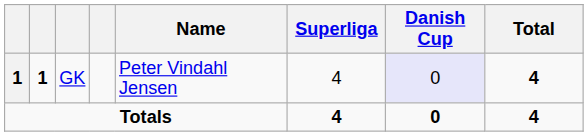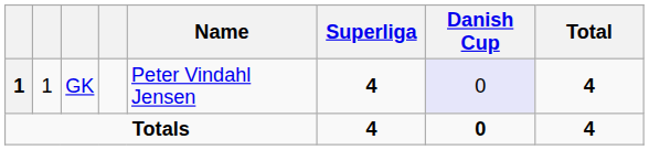row 2 | column 2: bold -> normal
row 2 | Superliga: normal -> bold
